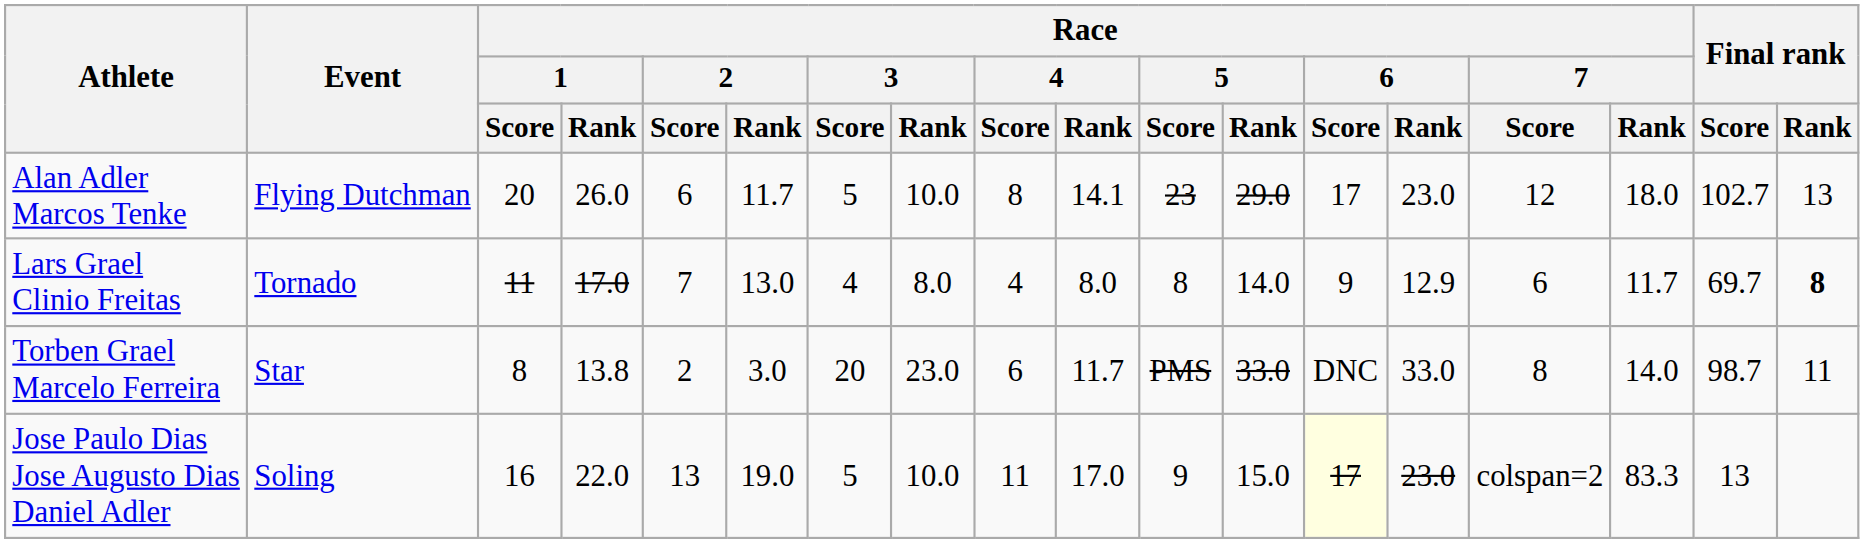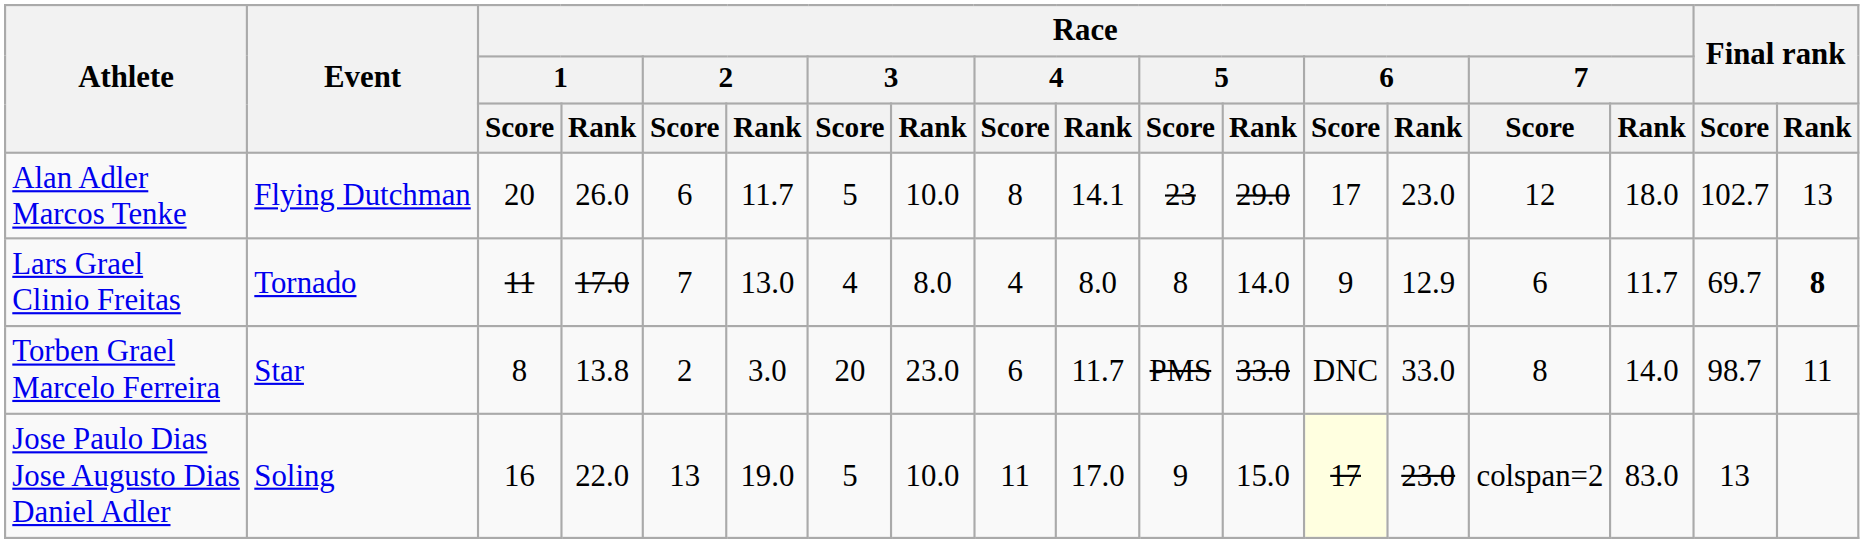Jose Paulo Dias Jose Augusto Dias Daniel Adler | Race / 7 / Rank: 83.3 -> 83.0
